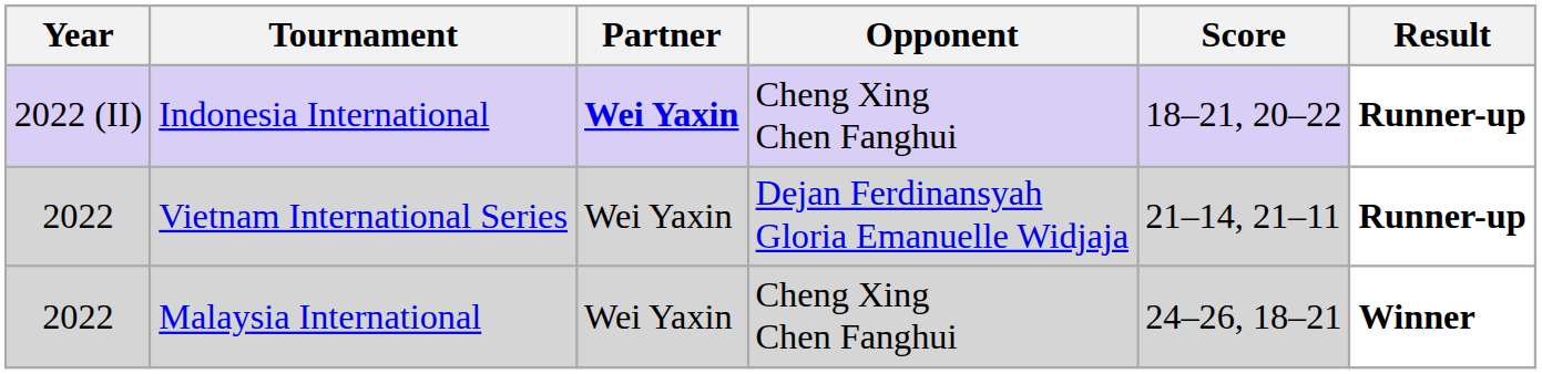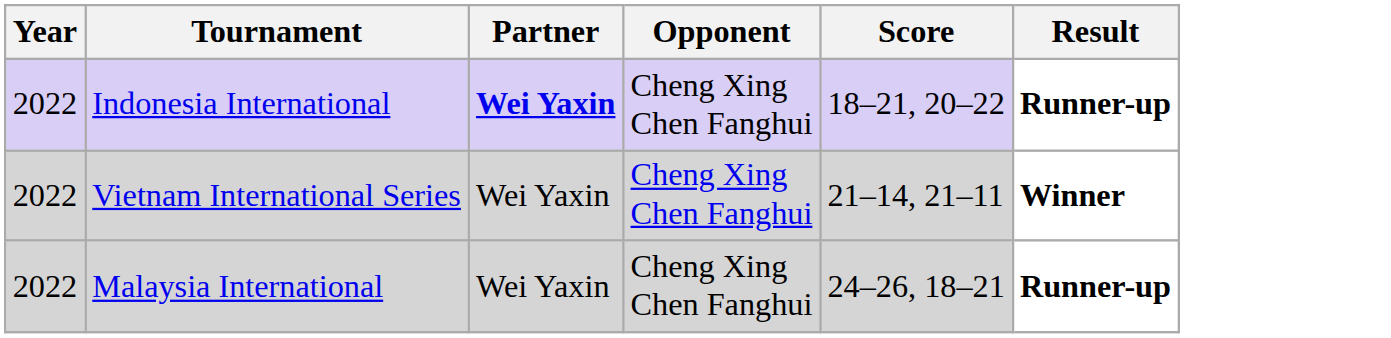Indonesia International | Year: 2022 (II) -> 2022
Vietnam International Series | Opponent: Dejan Ferdinansyah Gloria Emanuelle Widjaja -> Cheng Xing Chen Fanghui
Vietnam International Series | Result: Runner-up -> Winner
Malaysia International | Result: Winner -> Runner-up
